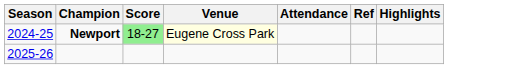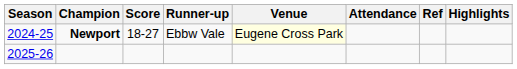+ column: Runner-up | Ebbw Vale
Newport | Score: lightgreen background -> no background
